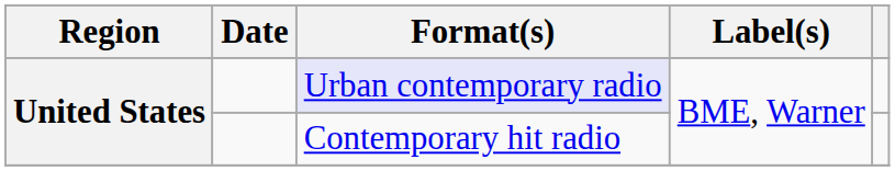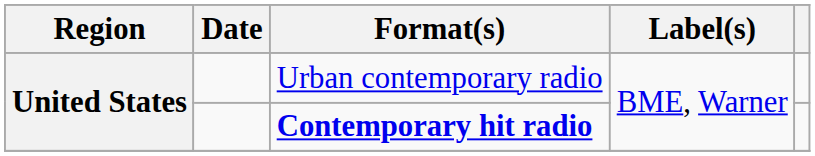Urban contemporary radio | Format(s): lavender background -> no background
Contemporary hit radio | Format(s): normal -> bold
